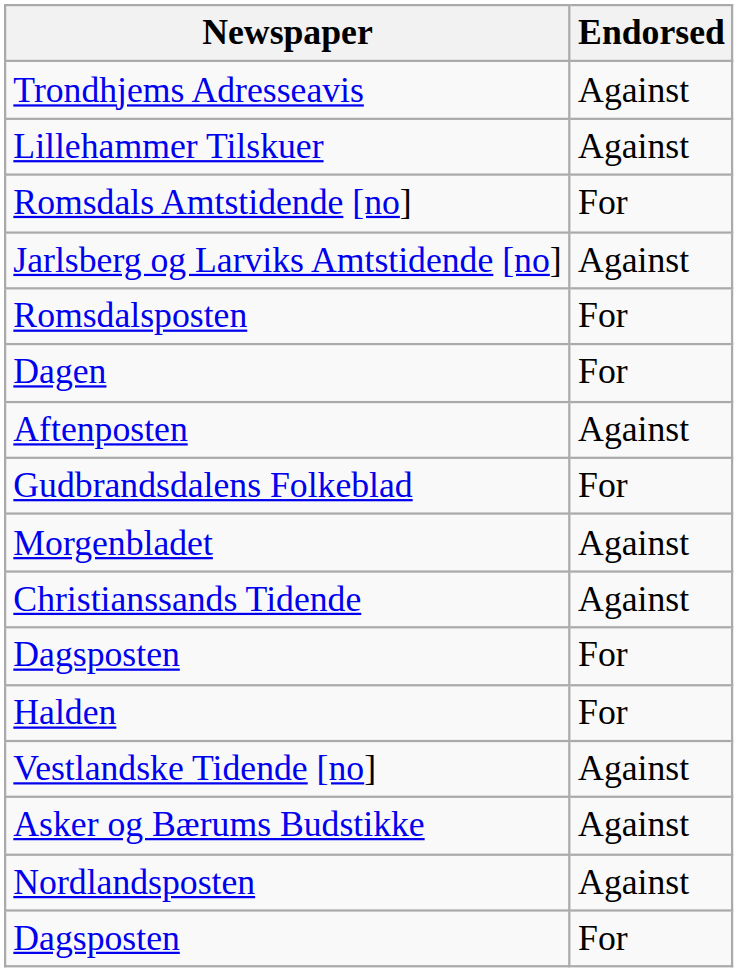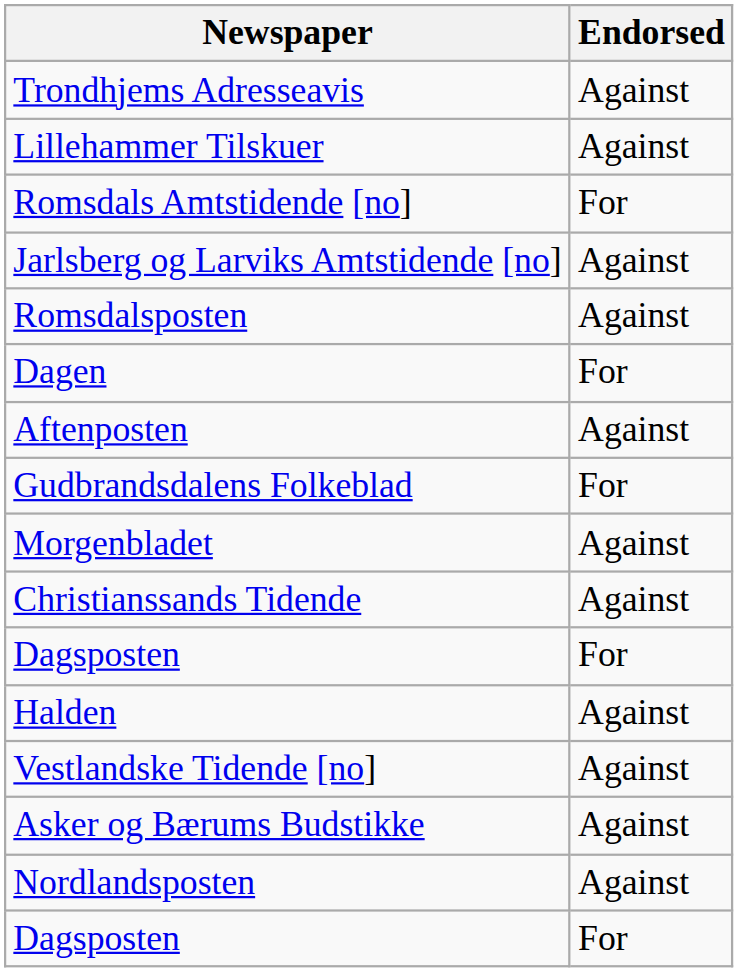row 6 | Endorsed: For -> Against
row 13 | Endorsed: For -> Against
